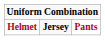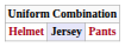Helmet | column 2: no background -> lavender background
